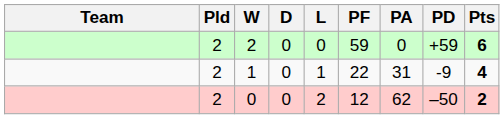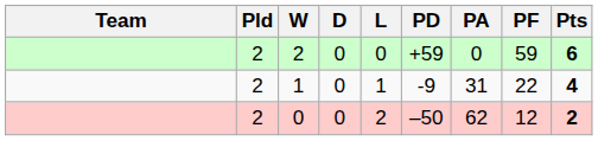columns swapped: PF <-> PD
